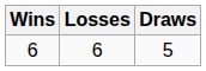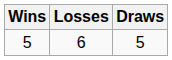row 2 | Wins: 6 -> 5
